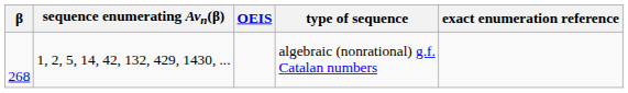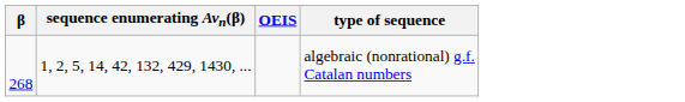- column: exact enumeration reference
